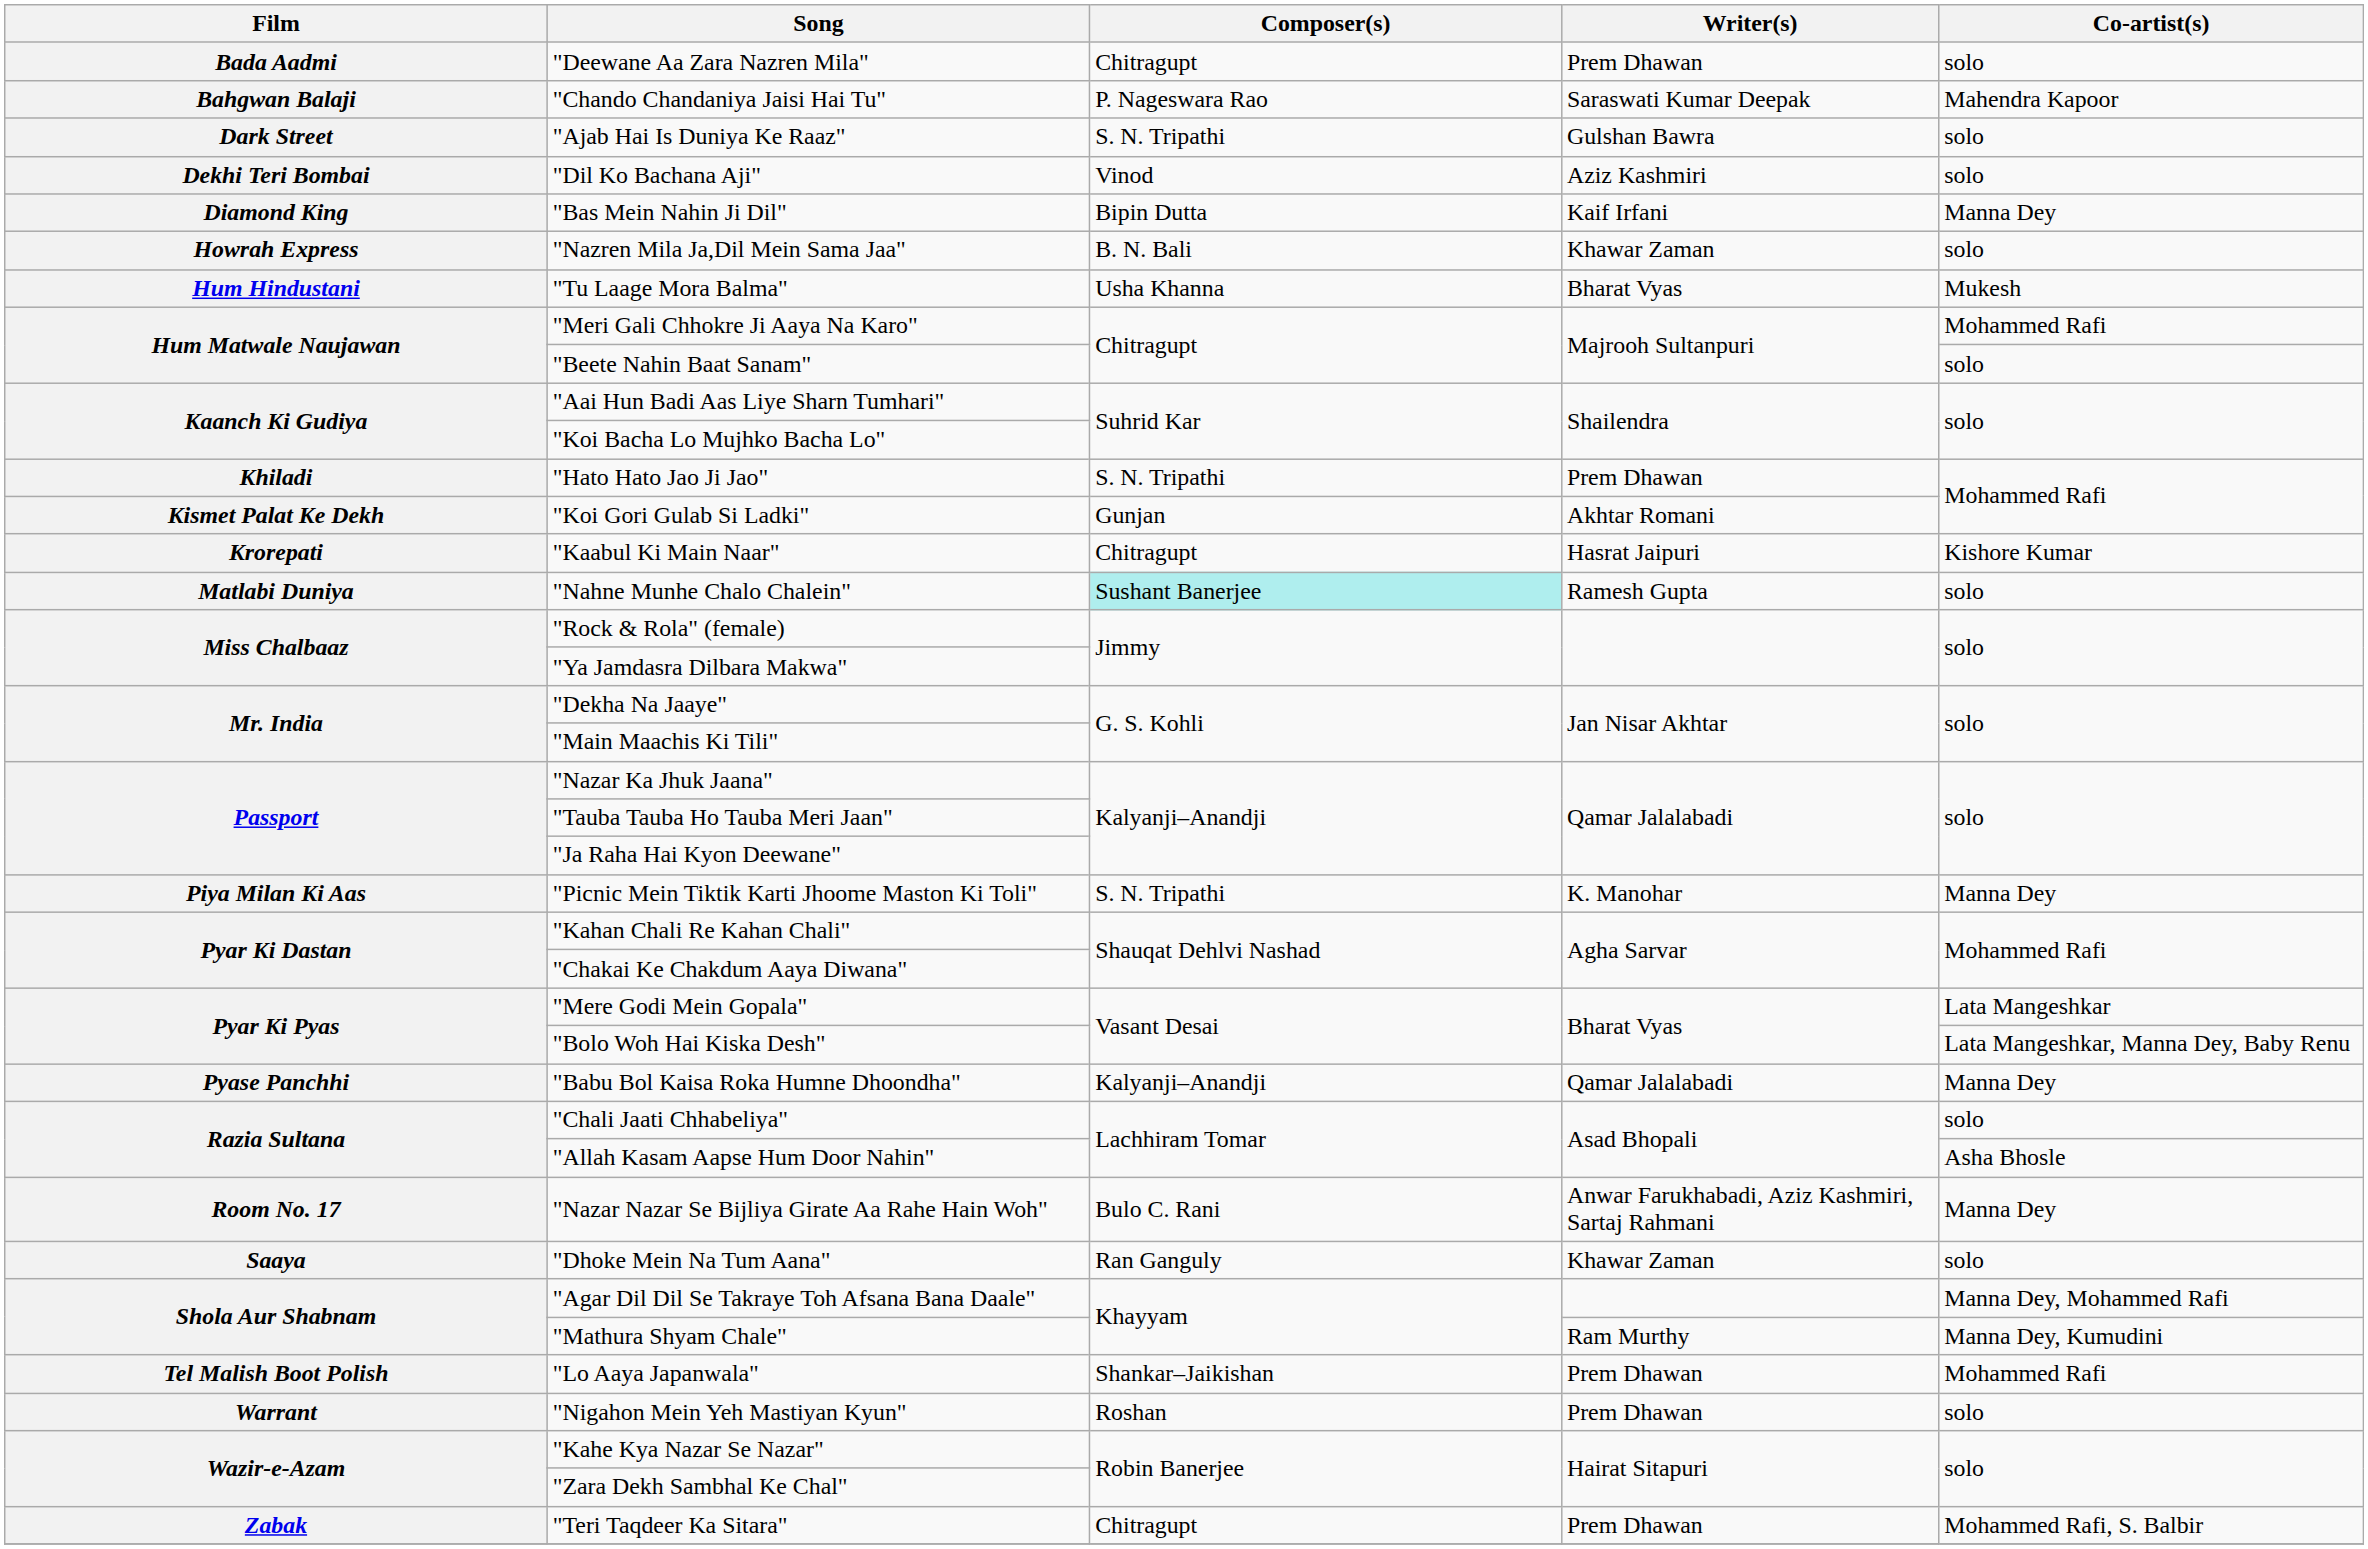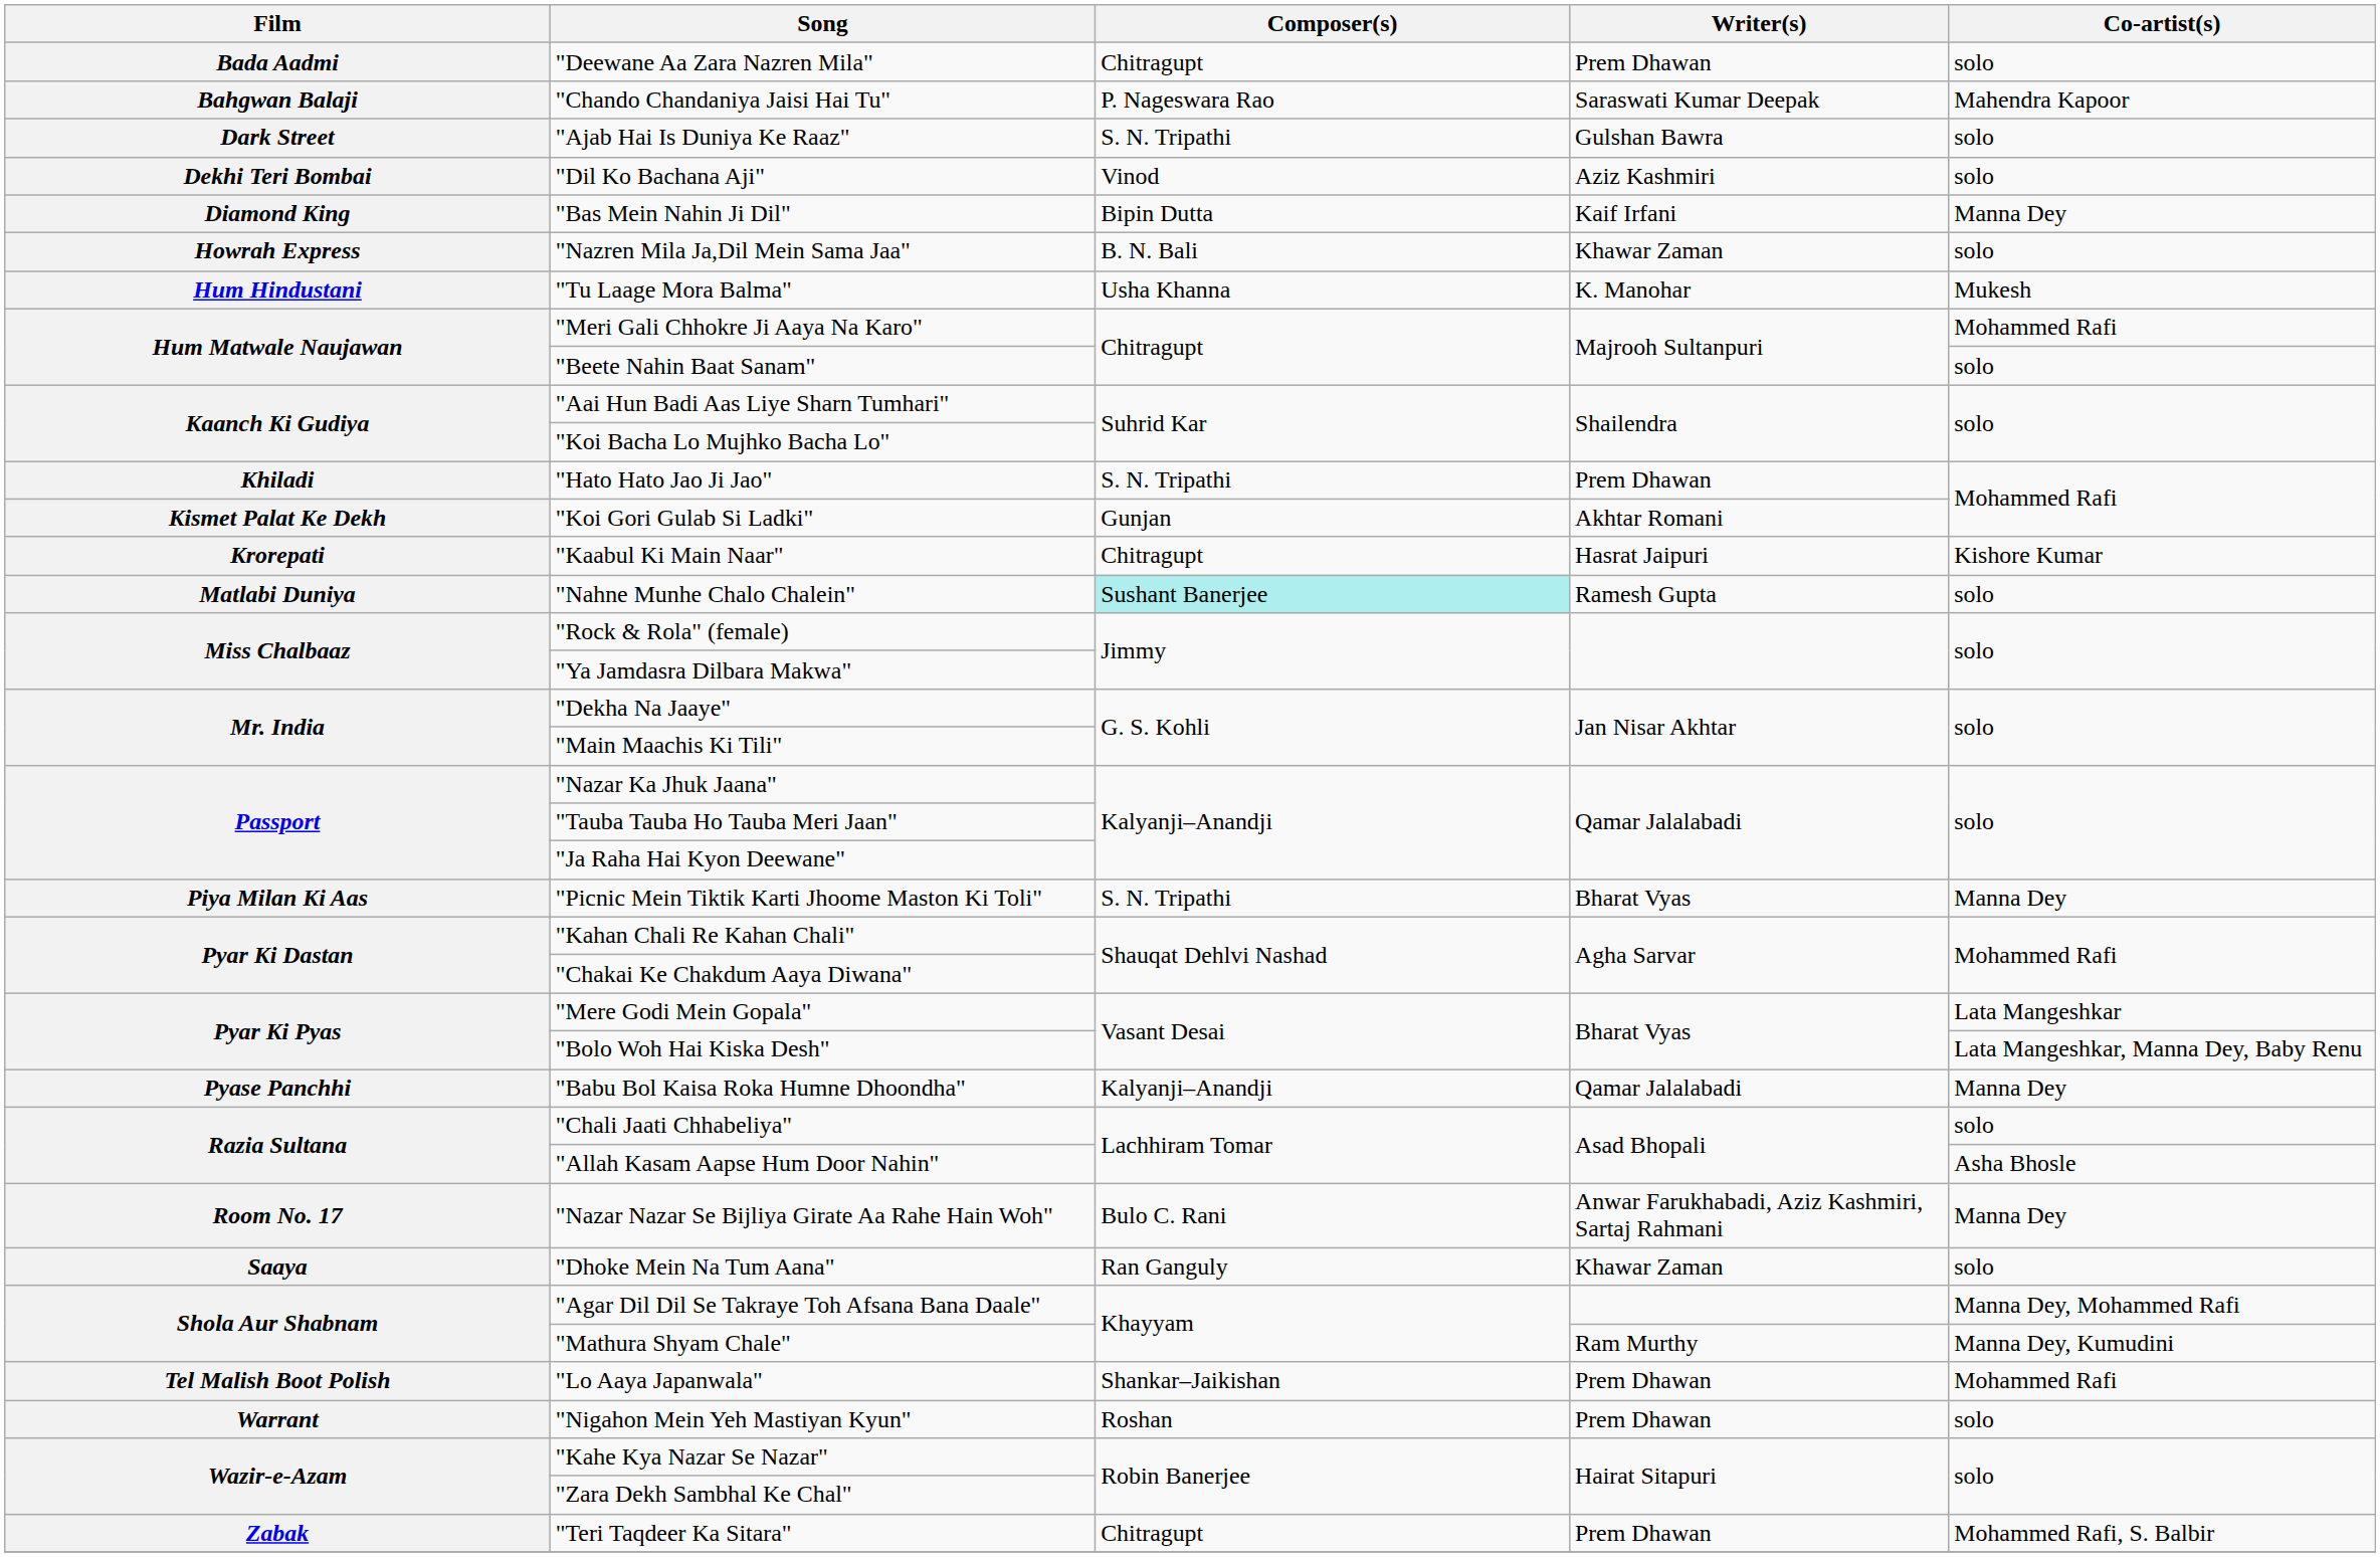"Tu Laage Mora Balma" | Writer(s): Bharat Vyas -> K. Manohar
"Picnic Mein Tiktik Karti Jhoome Maston Ki Toli" | Writer(s): K. Manohar -> Bharat Vyas
